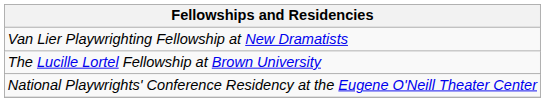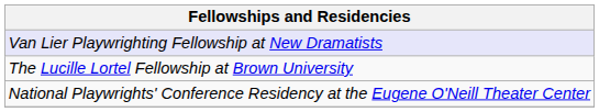row 2 | column 1: no background -> lavender background
